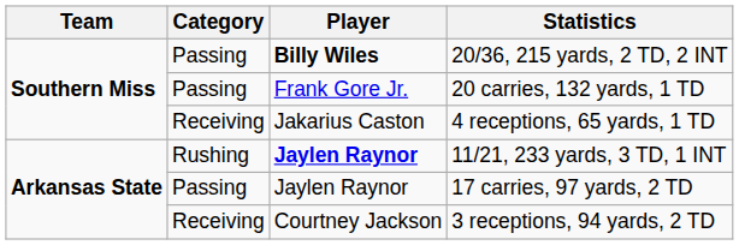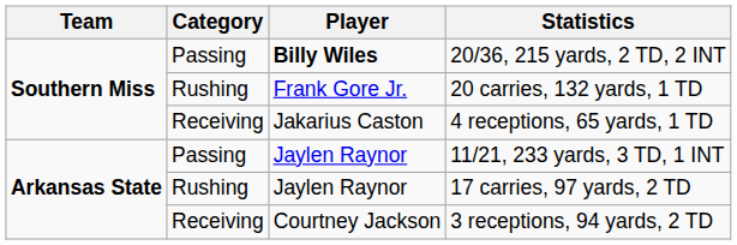20 carries, 132 yards, 1 TD | Category: Passing -> Rushing
11/21, 233 yards, 3 TD, 1 INT | Category: Rushing -> Passing
11/21, 233 yards, 3 TD, 1 INT | Player: bold -> normal
17 carries, 97 yards, 2 TD | Category: Passing -> Rushing
